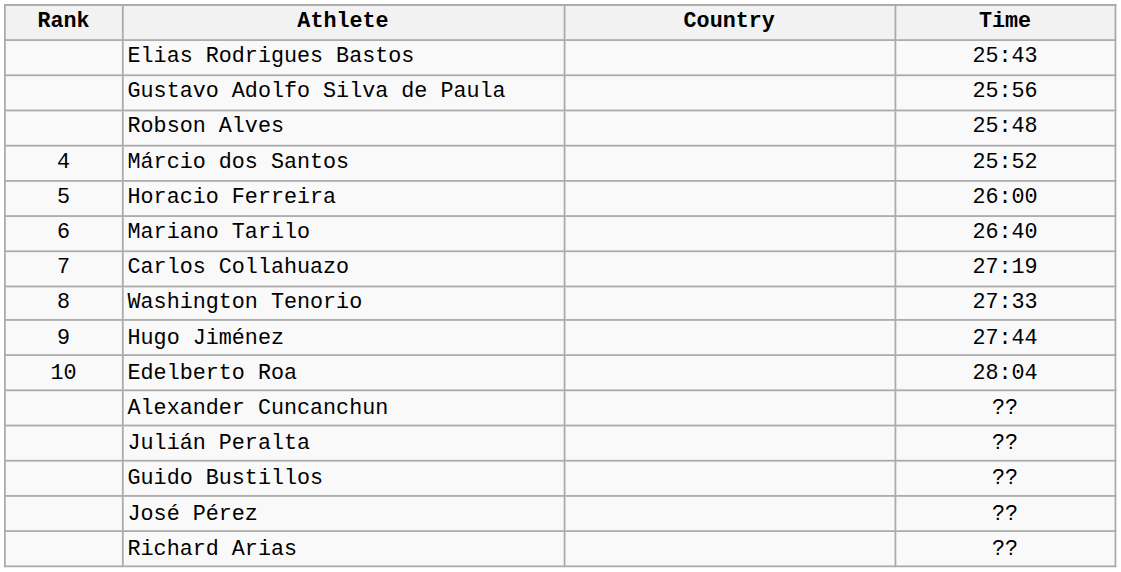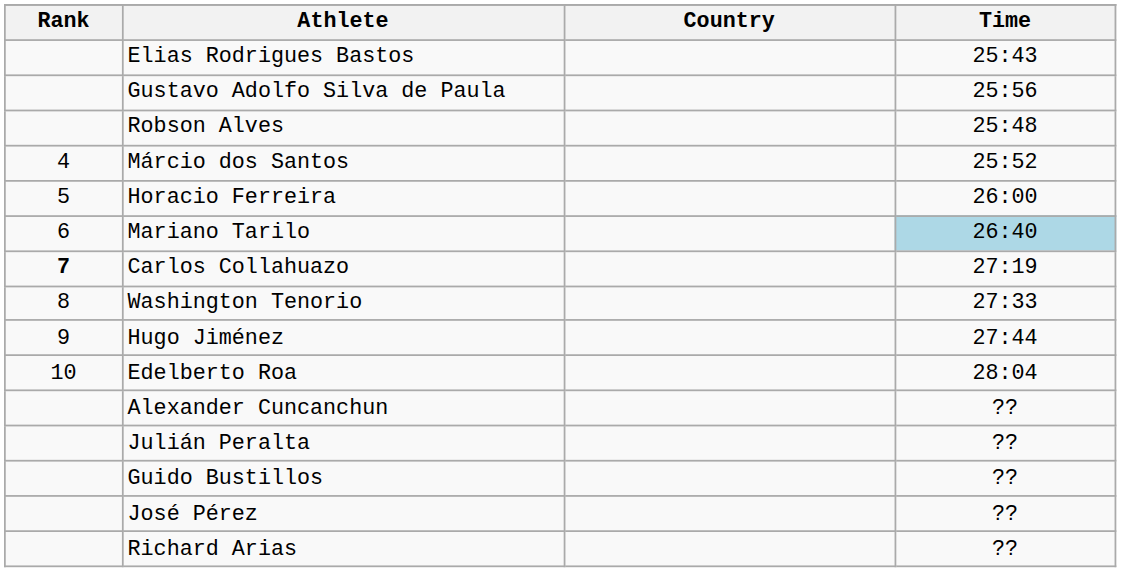Mariano Tarilo | Time: no background -> lightblue background
Carlos Collahuazo | Rank: normal -> bold
